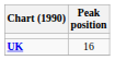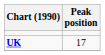row 3 | Peak position: 16 -> 17
